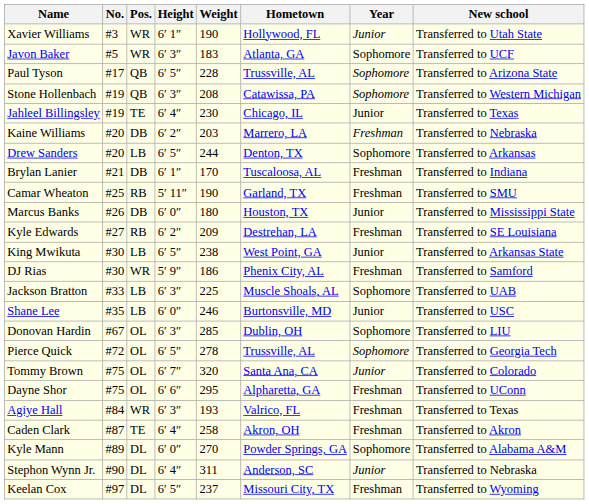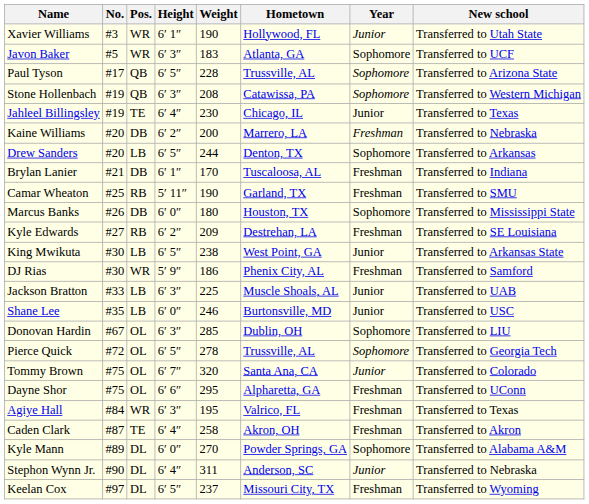Kaine Williams | Weight: 203 -> 200
Marcus Banks | Year: Junior -> Sophomore
Jackson Bratton | Year: Sophomore -> Junior
Agiye Hall | Weight: 193 -> 195
